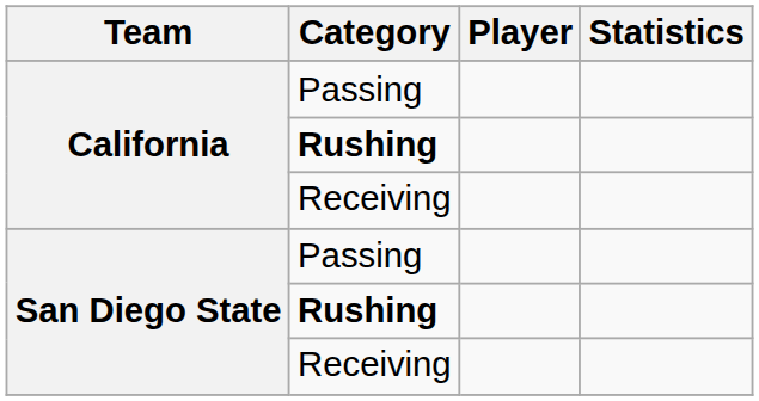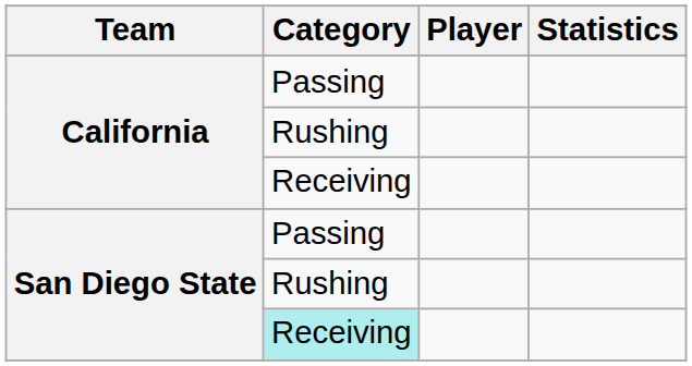California / Rushing | Category: bold -> normal
San Diego State / Rushing | Category: bold -> normal
San Diego State / Receiving | Category: no background -> paleturquoise background
